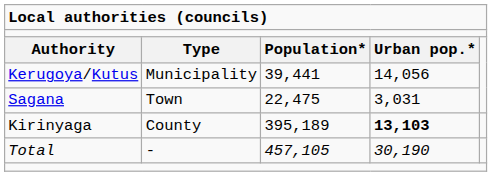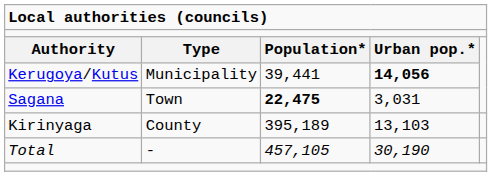Kerugoya/Kutus | column 4: normal -> bold
Sagana | column 3: normal -> bold
Kirinyaga | column 4: bold -> normal
